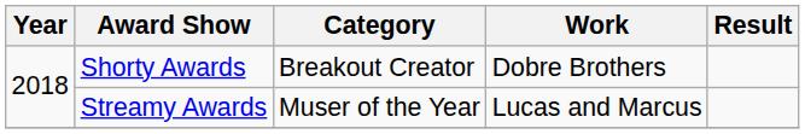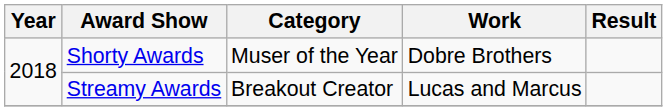Shorty Awards | Category: Breakout Creator -> Muser of the Year
Streamy Awards | Category: Muser of the Year -> Breakout Creator
